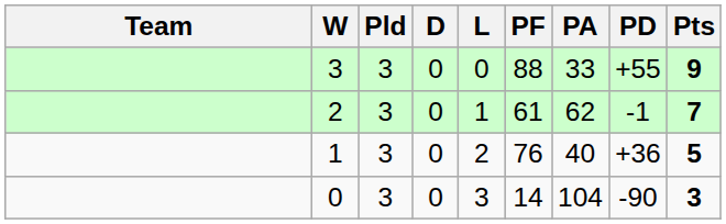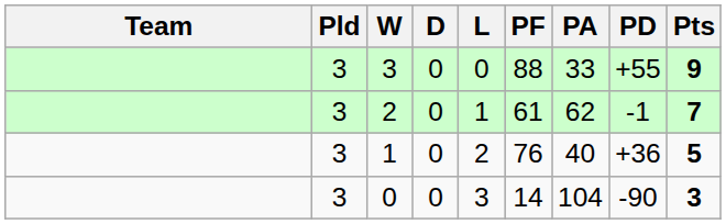columns swapped: Pld <-> W
